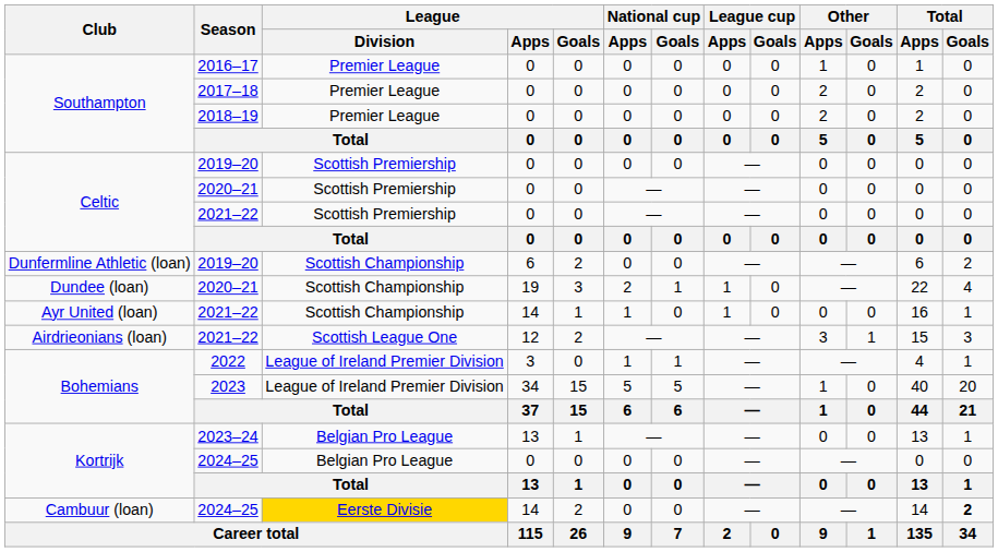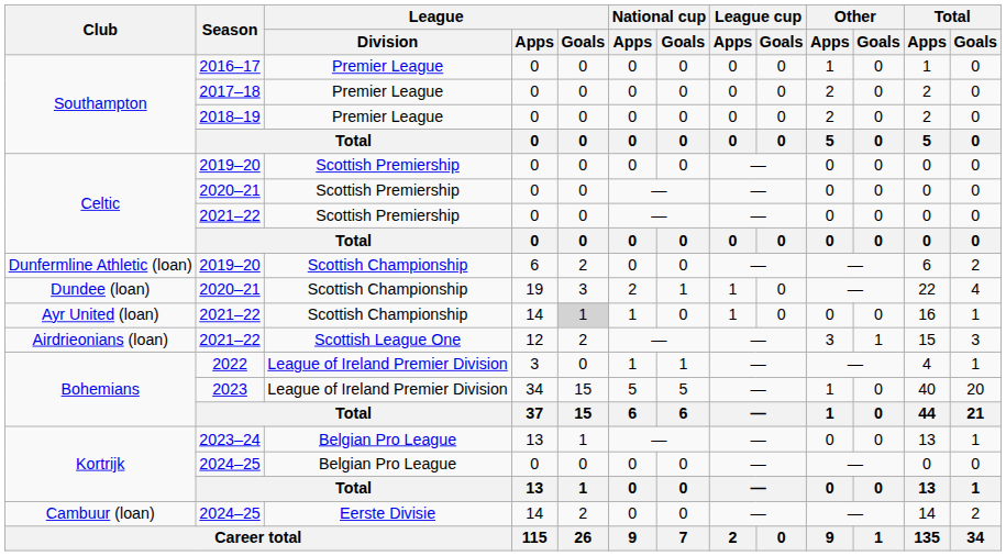Ayr United (loan) / 2021–22 | League / Goals: no background -> lightgrey background
Cambuur (loan) / 2024–25 | League / Division: gold background -> no background
Cambuur (loan) / 2024–25 | Total / Goals: bold -> normal
